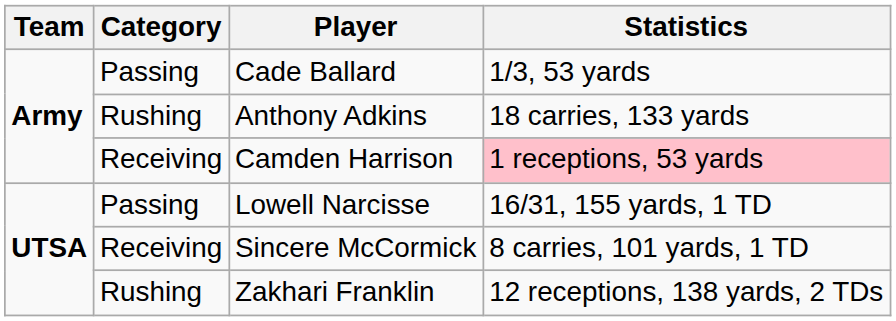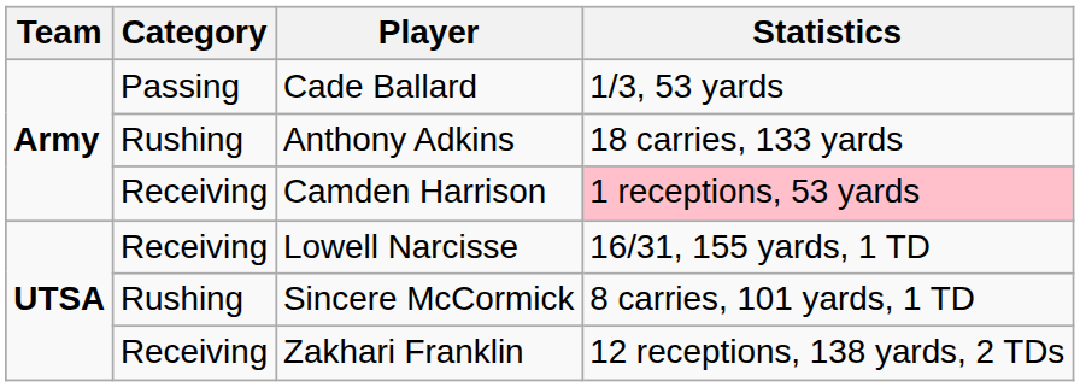Lowell Narcisse | Category: Passing -> Receiving
Sincere McCormick | Category: Receiving -> Rushing
Zakhari Franklin | Category: Rushing -> Receiving
